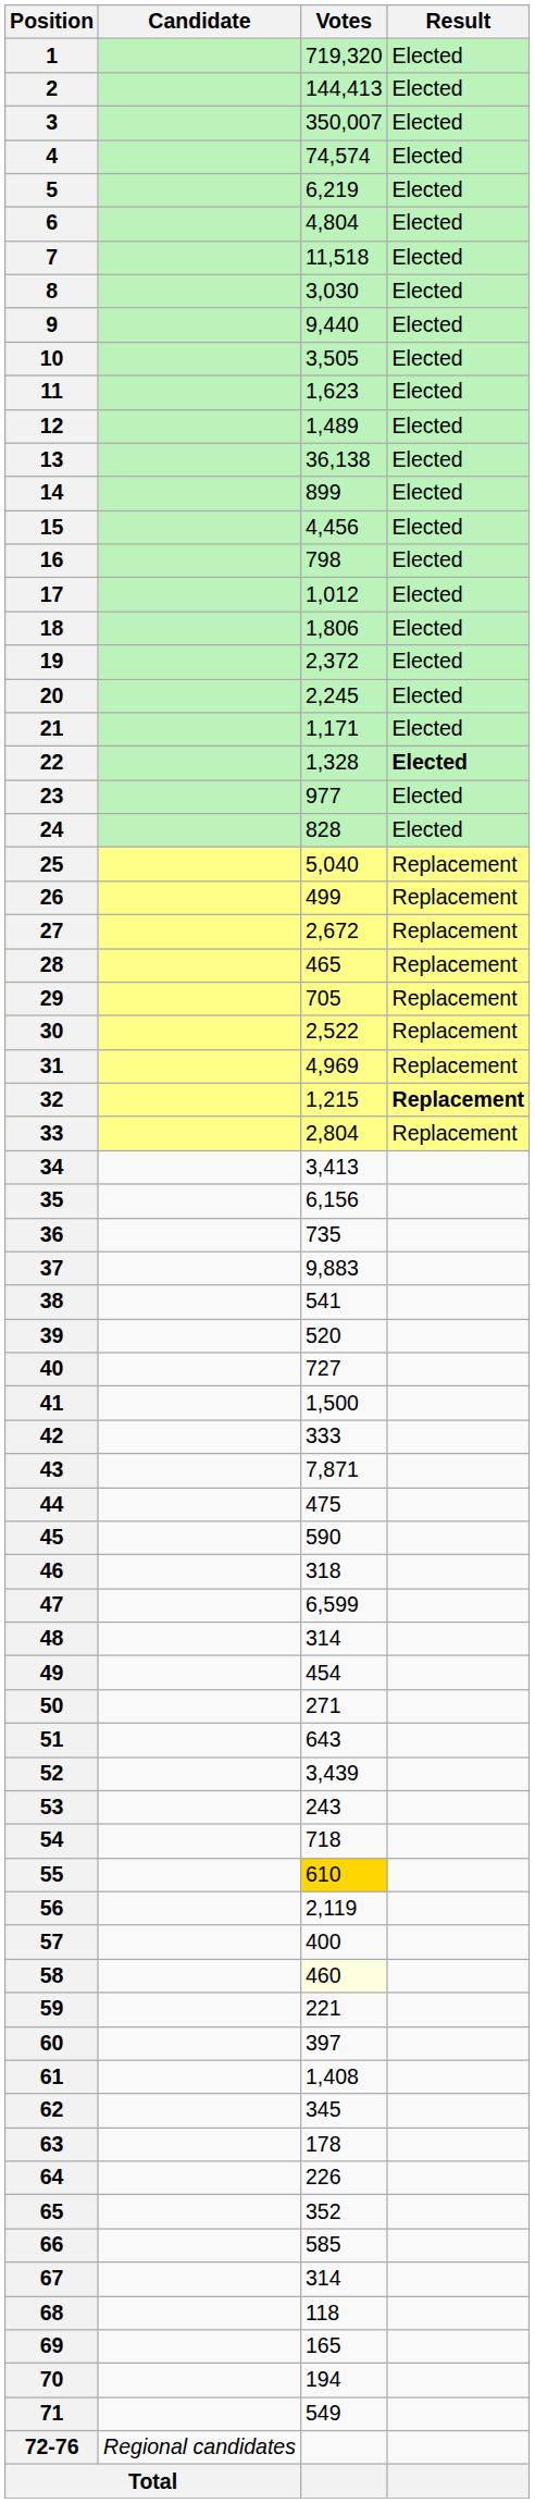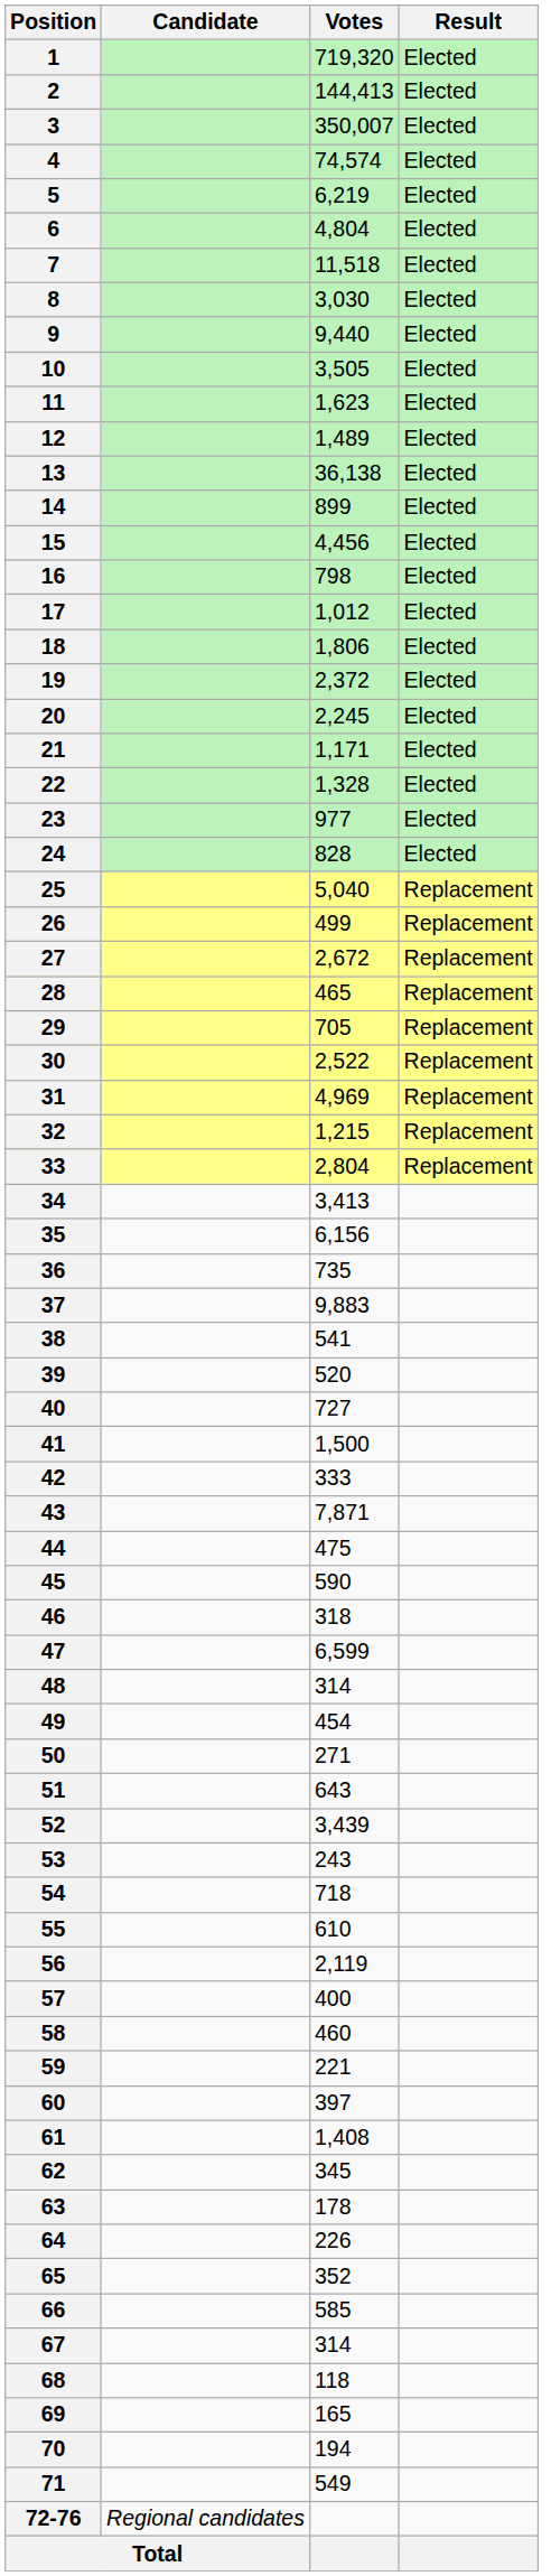22 | Result: bold -> normal
32 | Result: bold -> normal
55 | Votes: gold background -> no background
58 | Votes: lightyellow background -> no background
